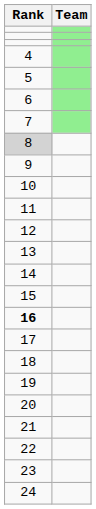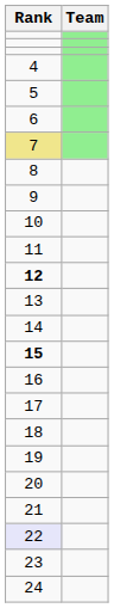row 8 | Rank: no background -> khaki background
row 9 | Rank: lightgrey background -> no background
row 13 | Rank: normal -> bold
row 16 | Rank: normal -> bold
row 17 | Rank: bold -> normal
row 23 | Rank: no background -> lavender background
